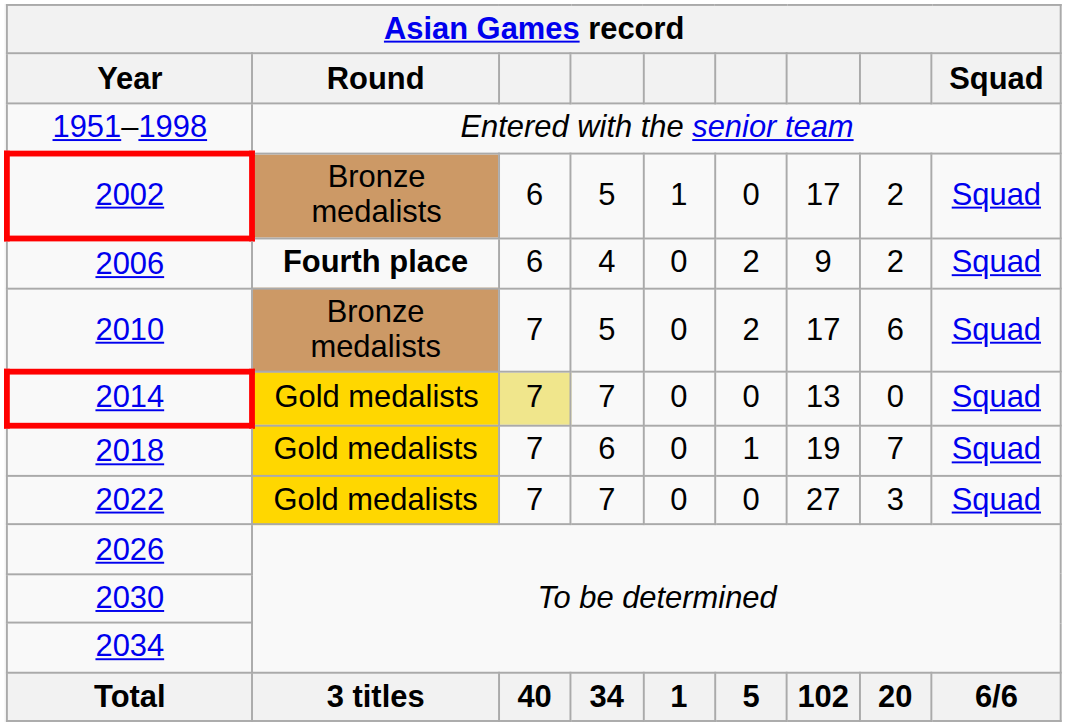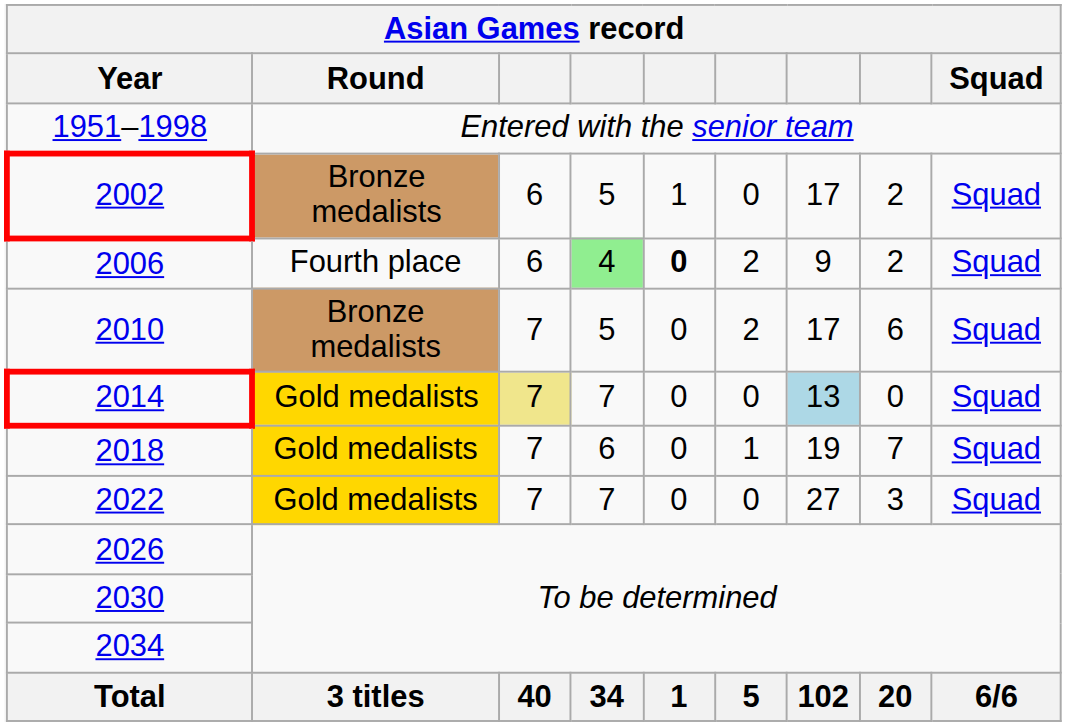2006 | Round: bold -> normal
2006 | column 4: no background -> lightgreen background
2006 | column 5: normal -> bold
2014 | column 7: no background -> lightblue background
